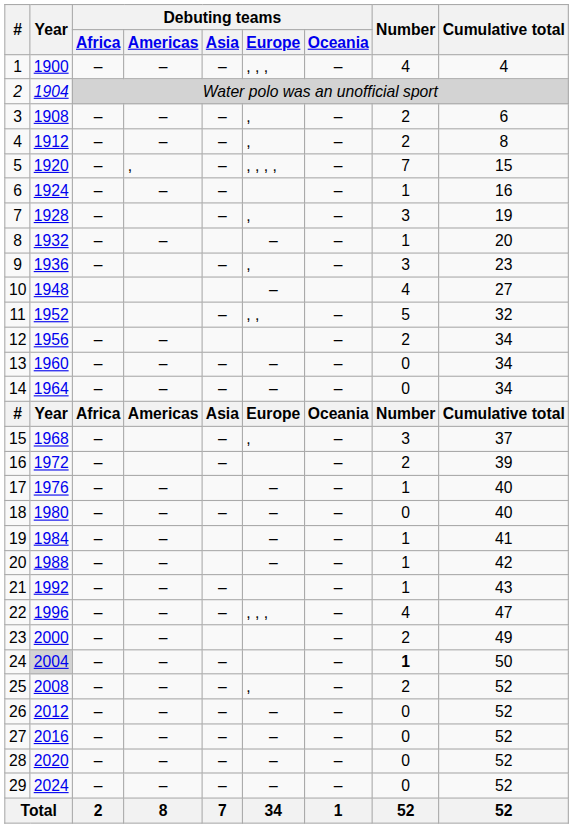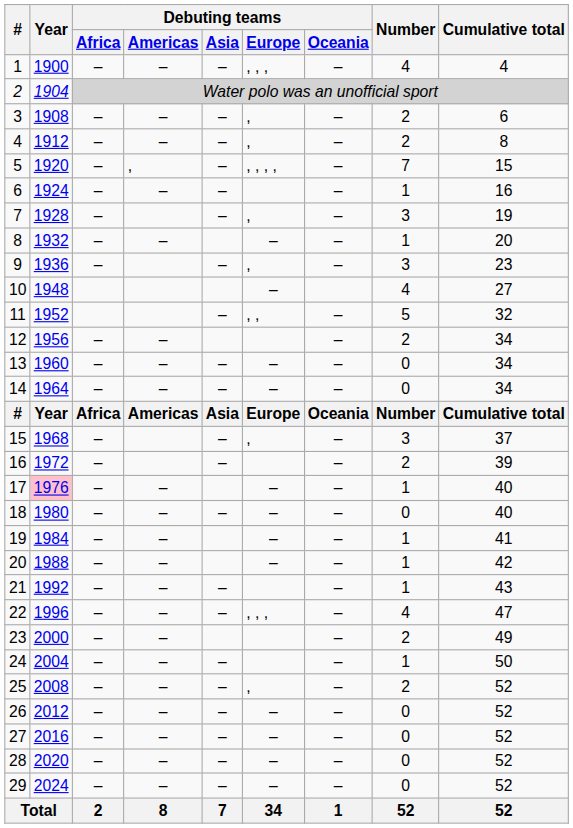17 | Year: no background -> pink background
24 | Year: lightgrey background -> no background
24 | Number: bold -> normal
